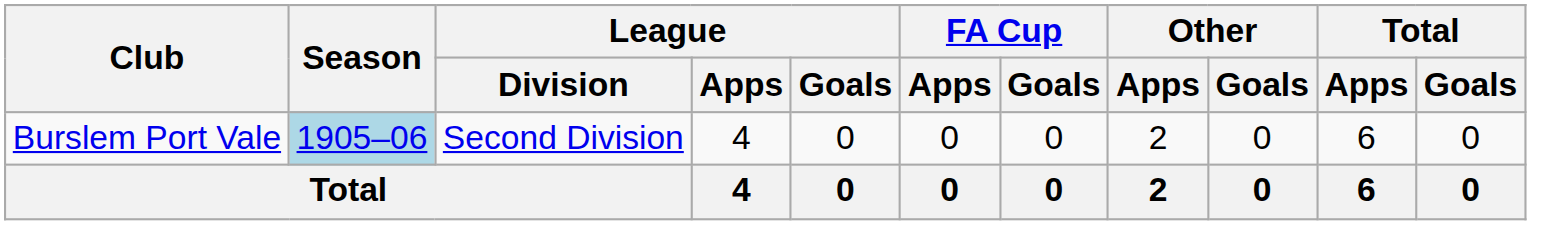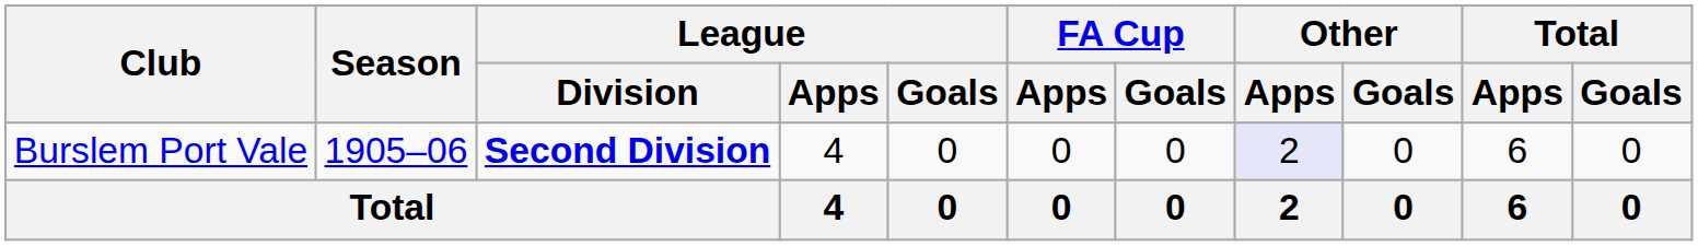Burslem Port Vale | Season: lightblue background -> no background
Burslem Port Vale | League / Division: normal -> bold
Burslem Port Vale | Other / Apps: no background -> lavender background
